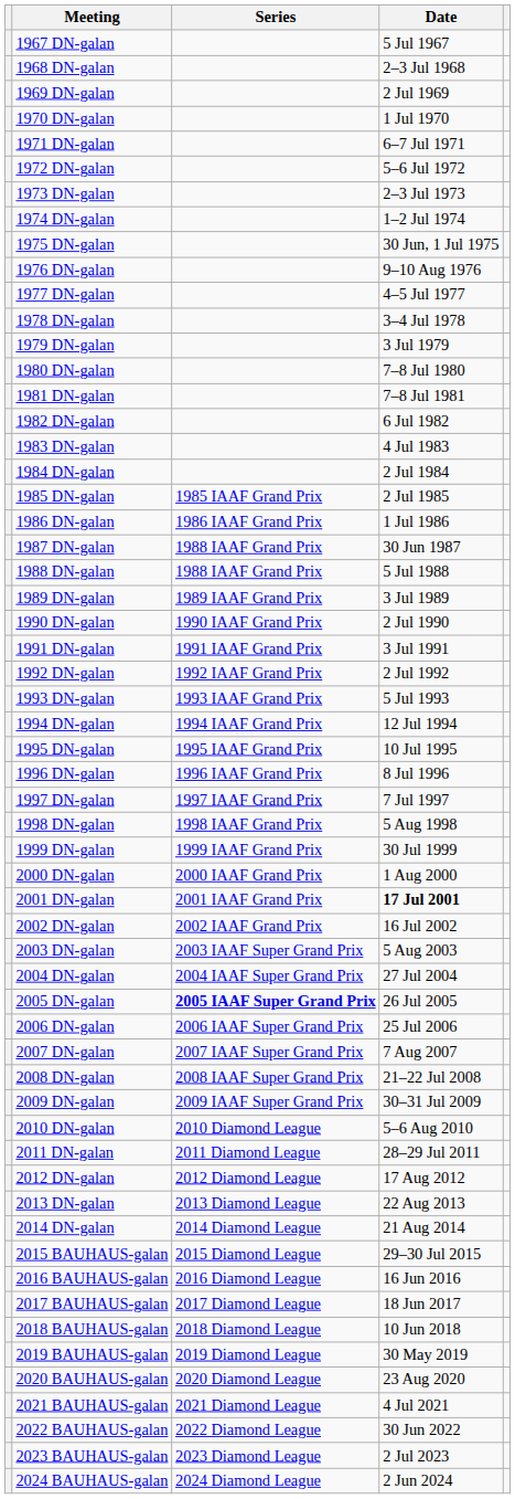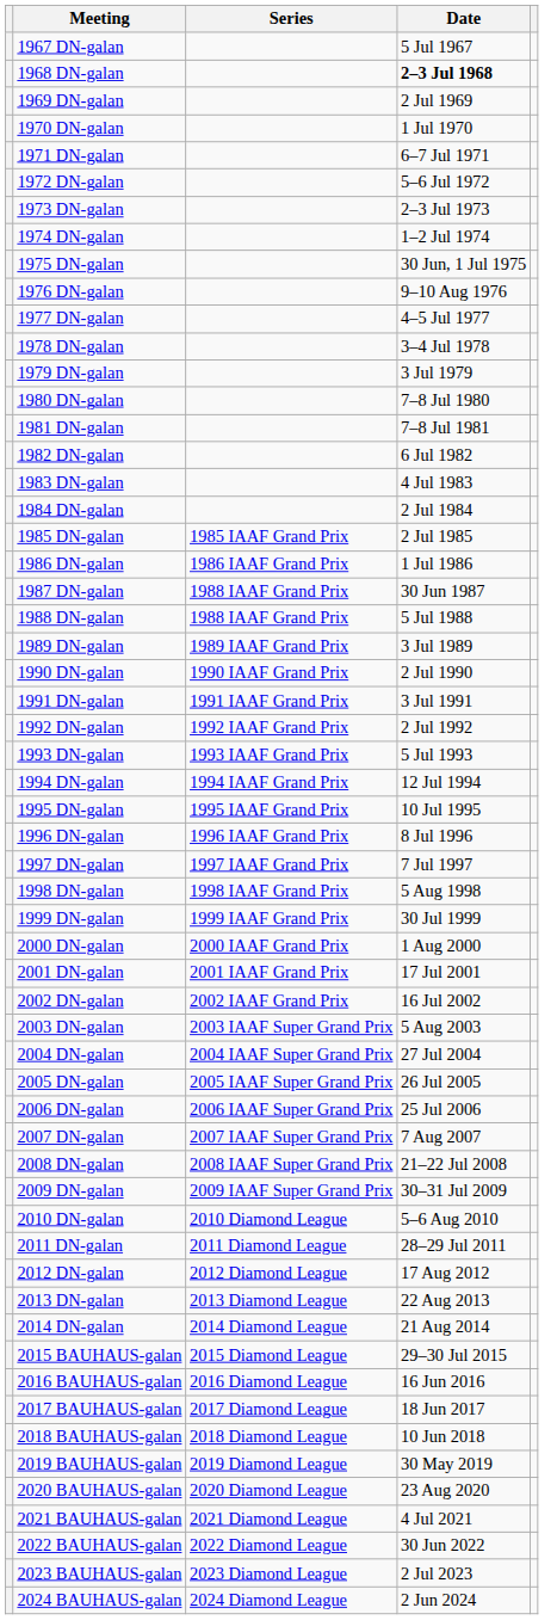1968 DN-galan | Date: normal -> bold
2001 DN-galan | Date: bold -> normal
2005 DN-galan | Series: bold -> normal
